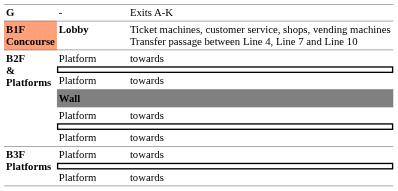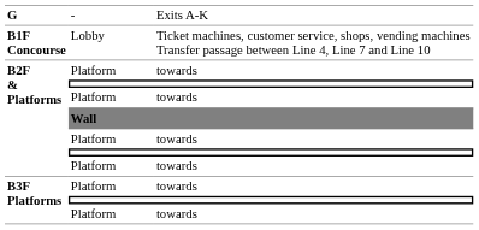Lobby | column 1: lightsalmon background -> no background
Lobby | column 2: bold -> normal
